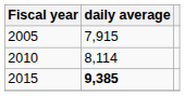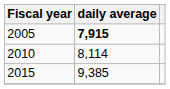2005 | daily average: normal -> bold
2015 | daily average: bold -> normal
